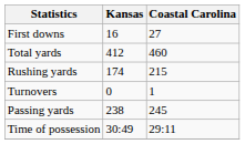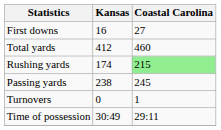Rushing yards | Coastal Carolina: no background -> lightgreen background
rows swapped: Passing yards <-> Turnovers
